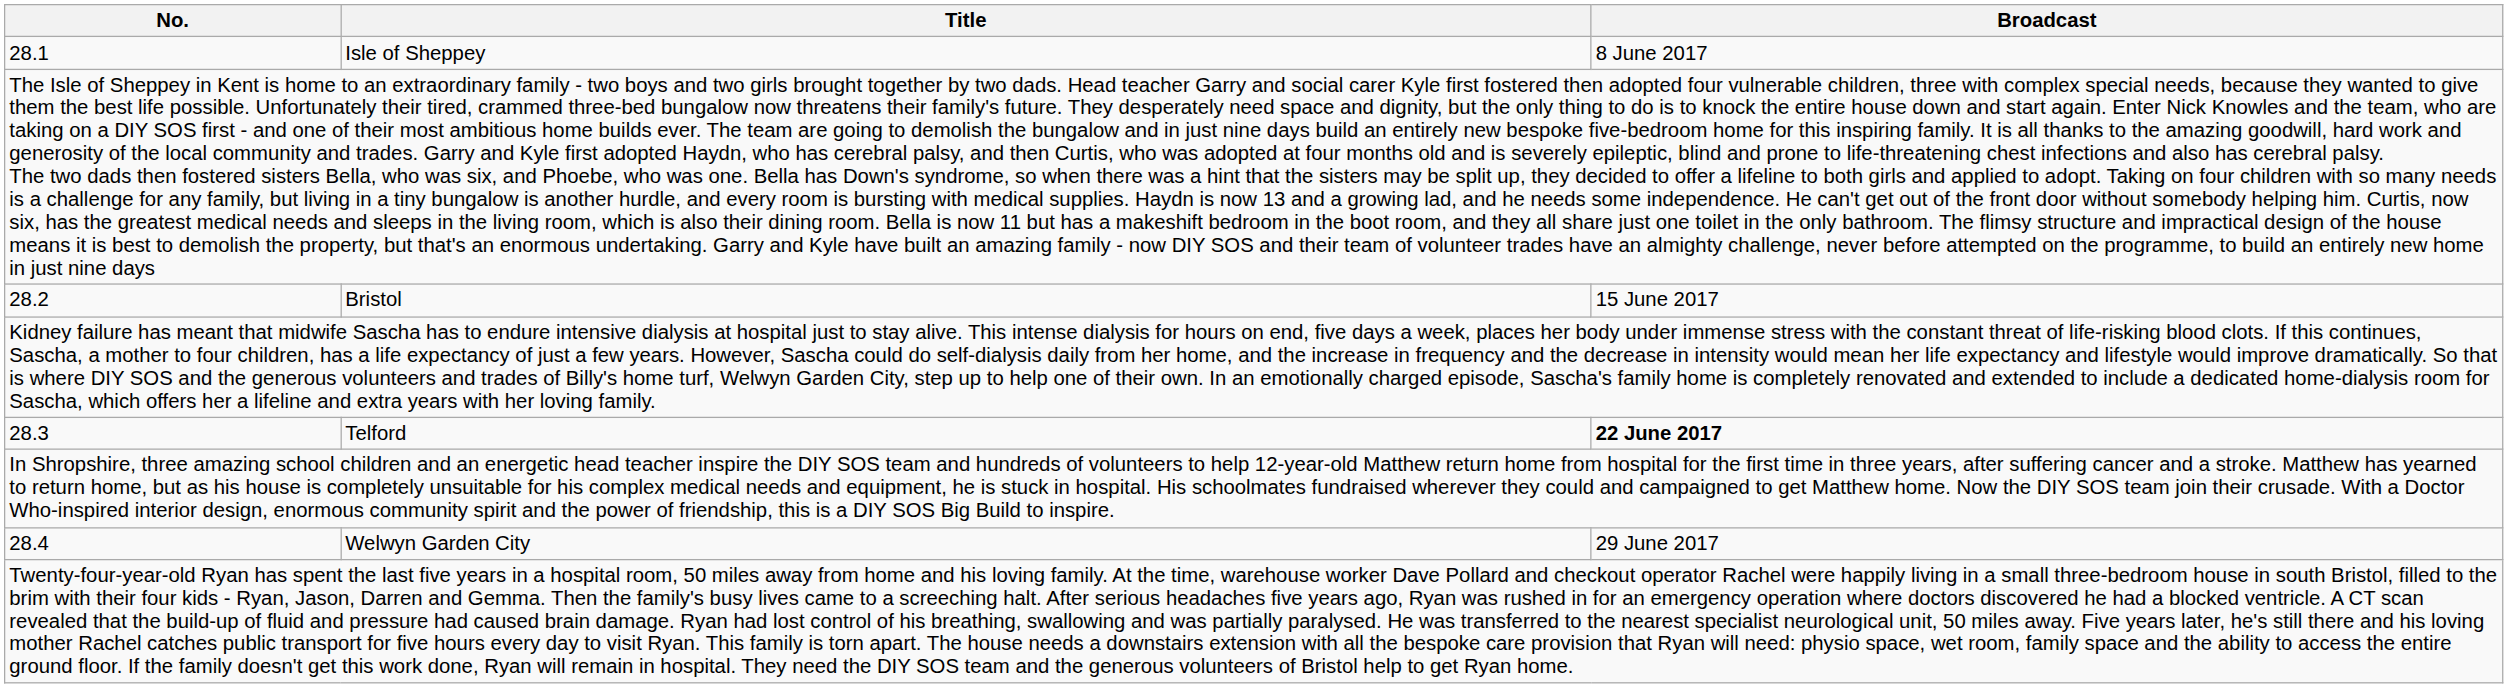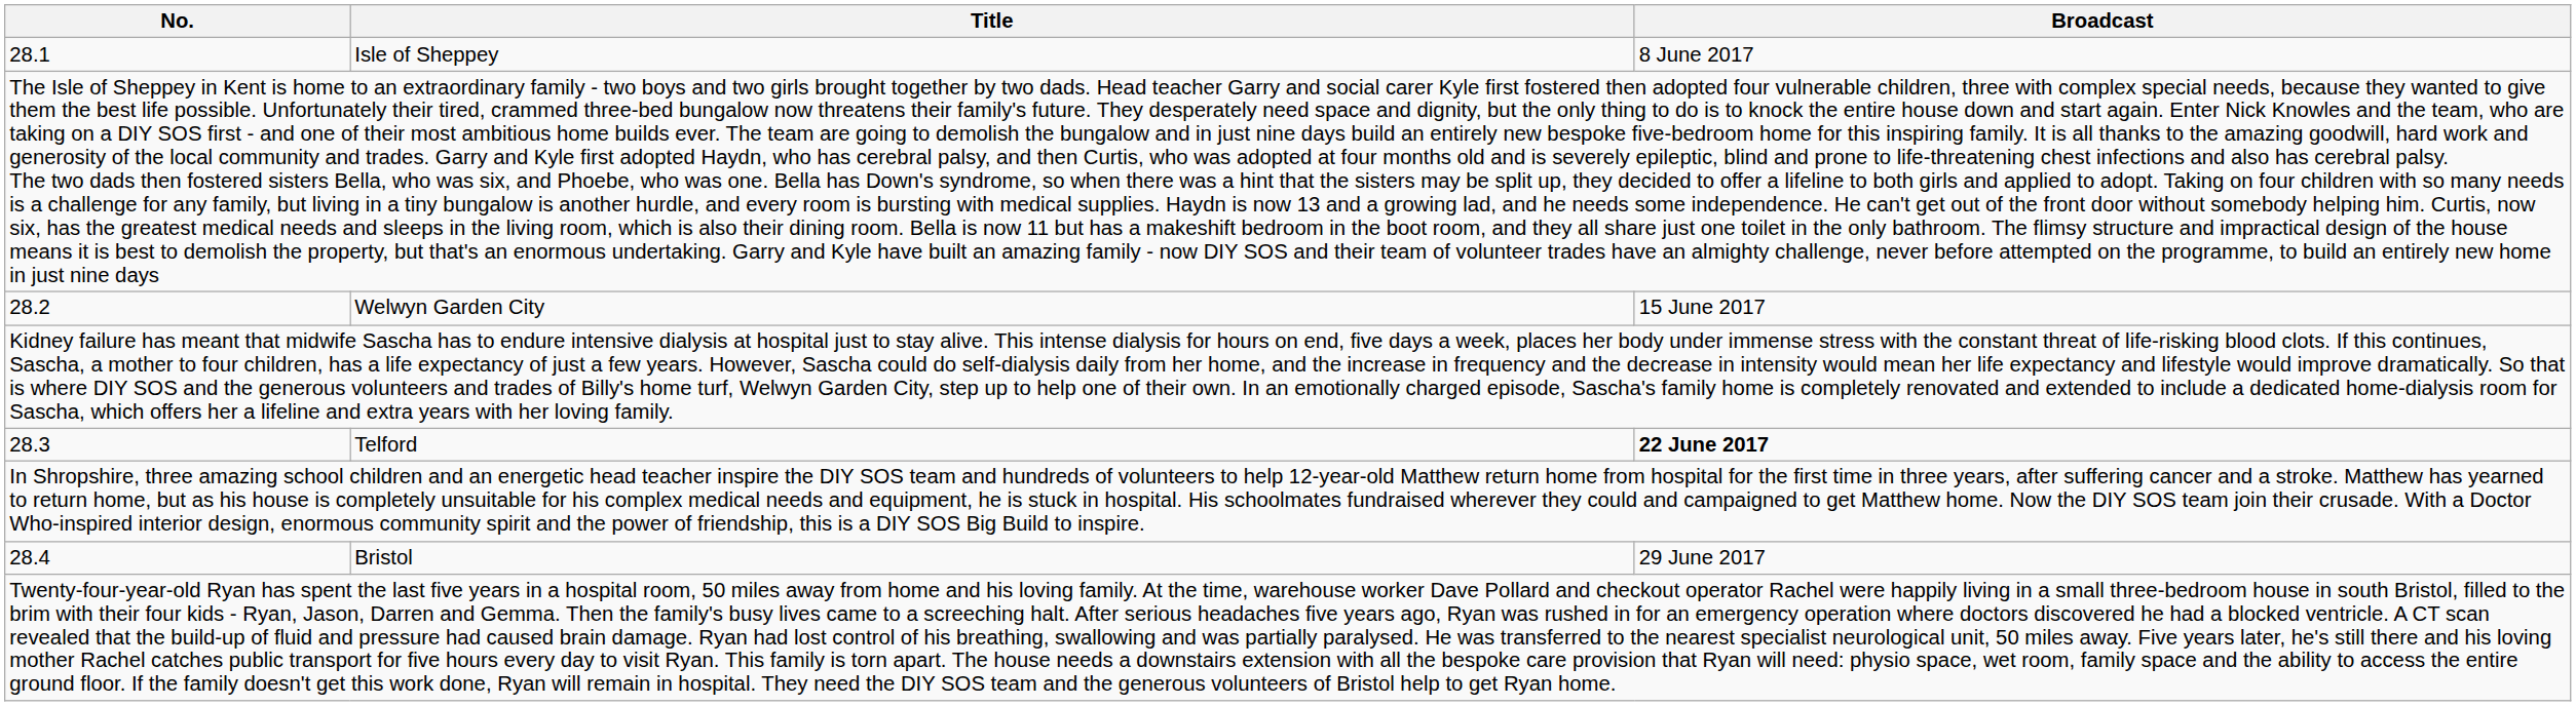28.2 | Title: Bristol -> Welwyn Garden City
28.4 | Title: Welwyn Garden City -> Bristol
